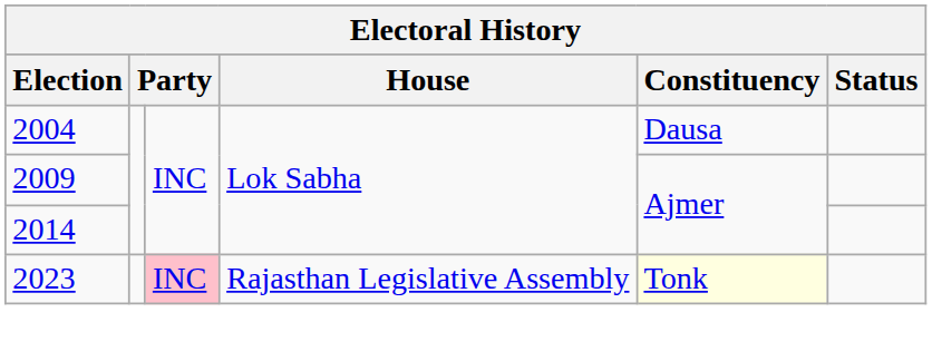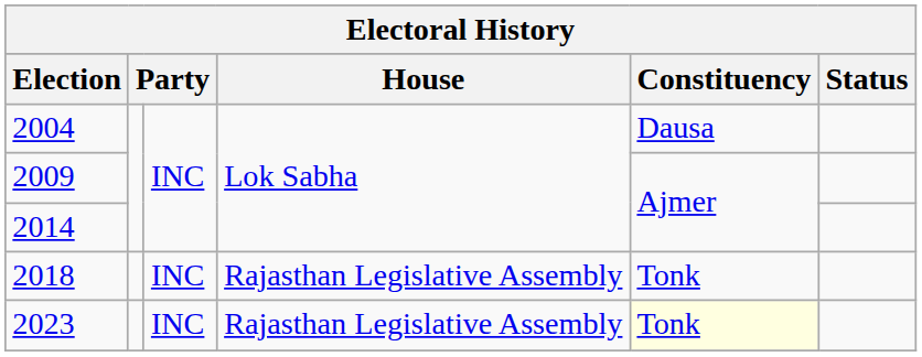+ row: 2018 | INC | Rajasthan Legislative Assembly | Tonk
2023 | column 3: pink background -> no background
